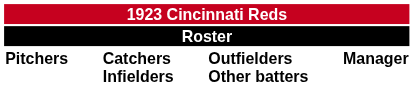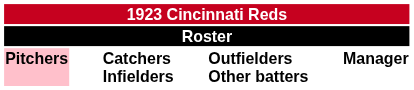Pitchers | column 1: no background -> pink background
